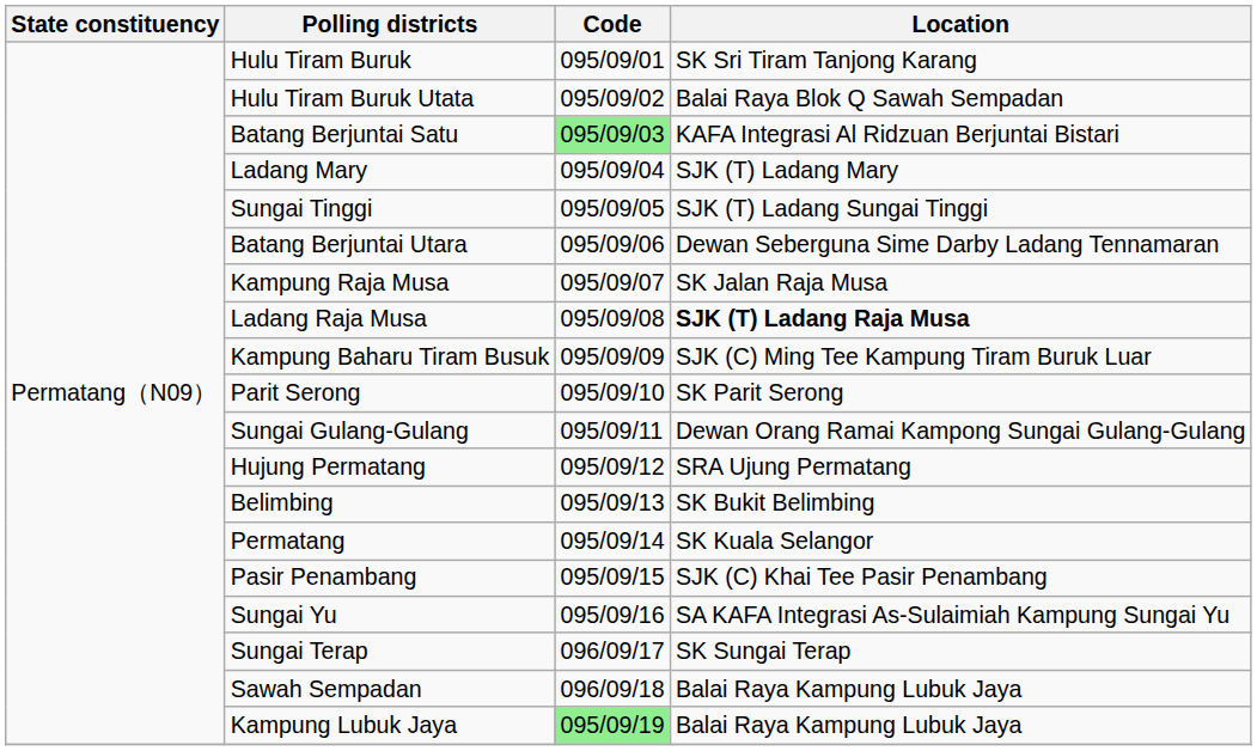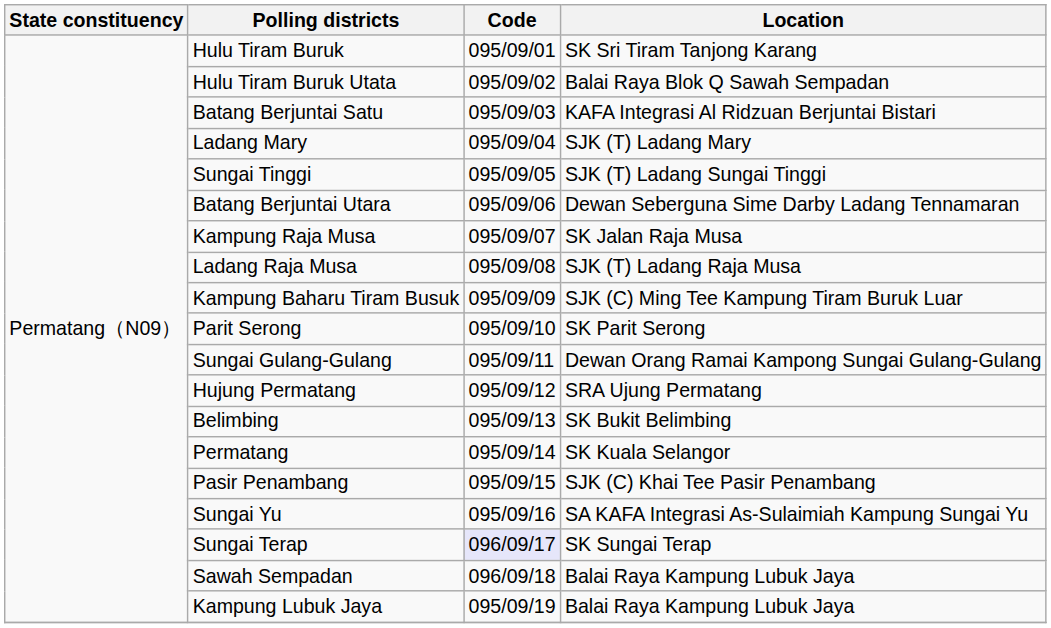Batang Berjuntai Satu | Code: lightgreen background -> no background
Ladang Raja Musa | Location: bold -> normal
Sungai Terap | Code: no background -> lavender background
Kampung Lubuk Jaya | Code: lightgreen background -> no background
